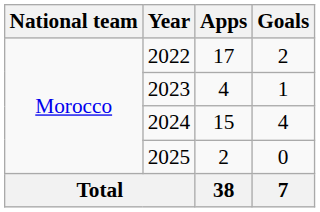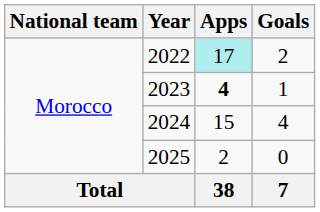2022 | Apps: no background -> paleturquoise background
2023 | Apps: normal -> bold
